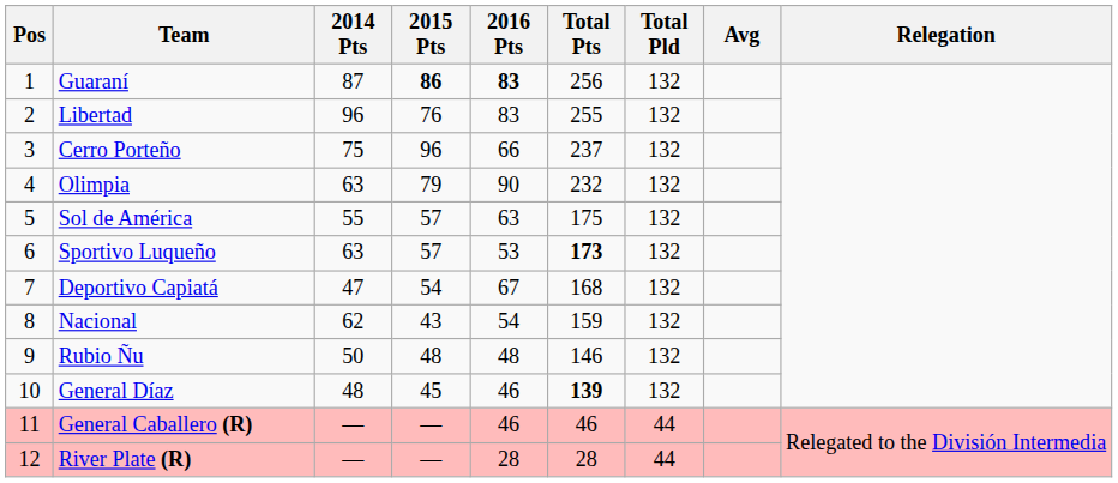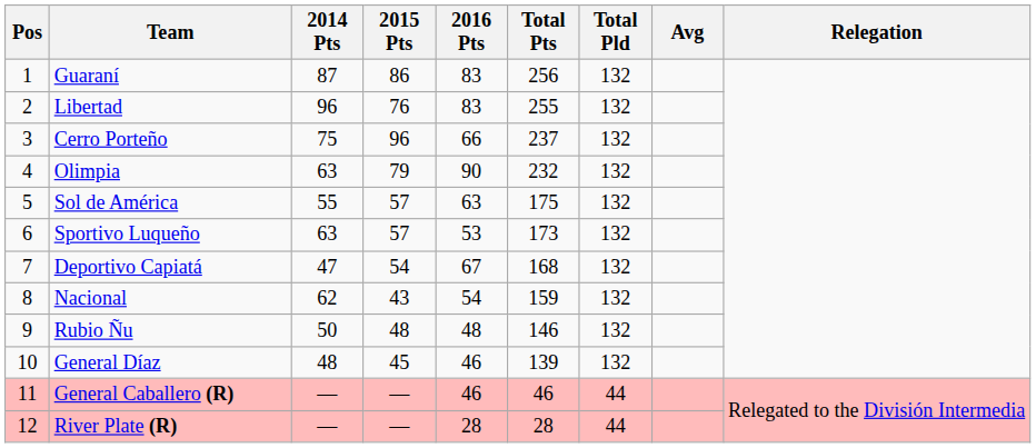Guaraní | 2015 Pts: bold -> normal
Guaraní | 2016 Pts: bold -> normal
Sportivo Luqueño | Total Pts: bold -> normal
General Díaz | Total Pts: bold -> normal
